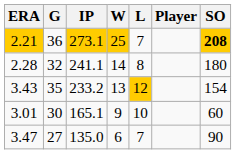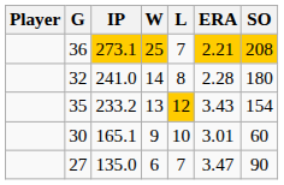columns swapped: Player <-> ERA
36 | SO: bold -> normal
32 | IP: 241.1 -> 241.0
